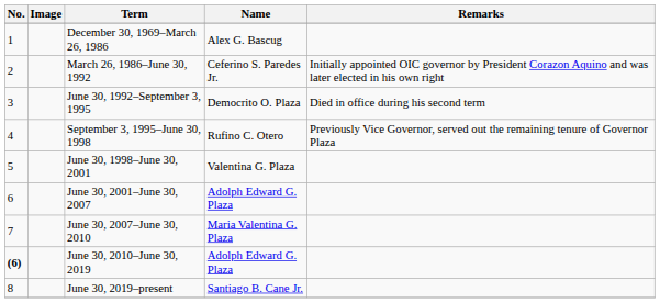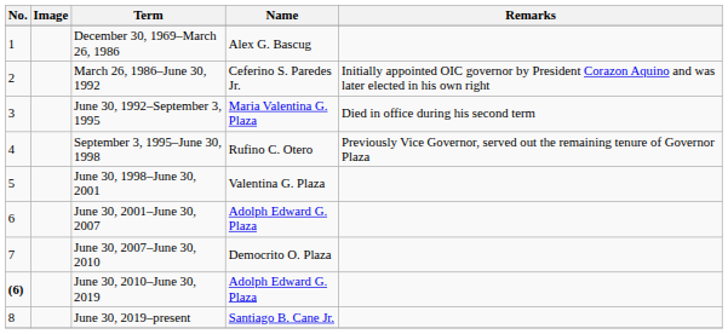June 30, 1992–September 3, 1995 | Name: Democrito O. Plaza -> Maria Valentina G. Plaza
June 30, 2007–June 30, 2010 | Name: Maria Valentina G. Plaza -> Democrito O. Plaza
